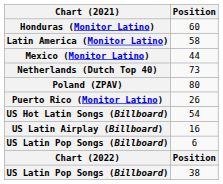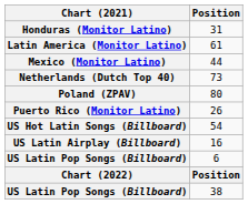row 2 | Position: 60 -> 31
row 3 | Position: 58 -> 61
